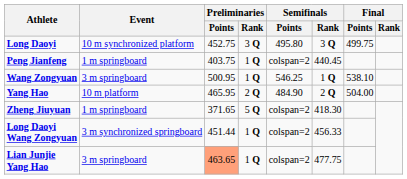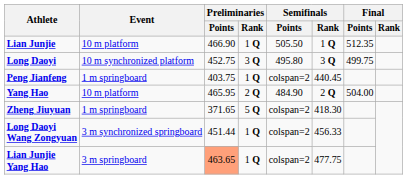+ row: Lian Junjie | 10 m platform | 466.90 | 1 Q | 505.50 | 1 Q | 512.35
- row: Wang Zongyuan | 3 m springboard | 500.95 | 1 Q | 546.25 | 1 Q | 538.10
